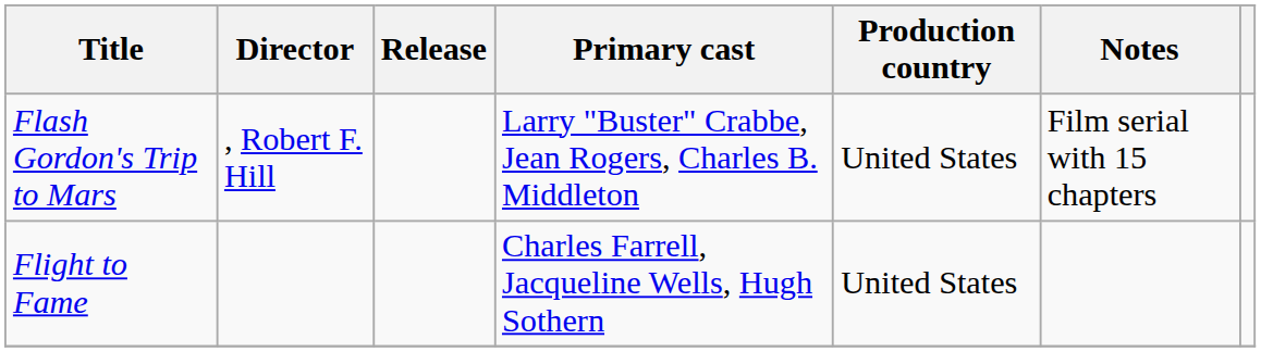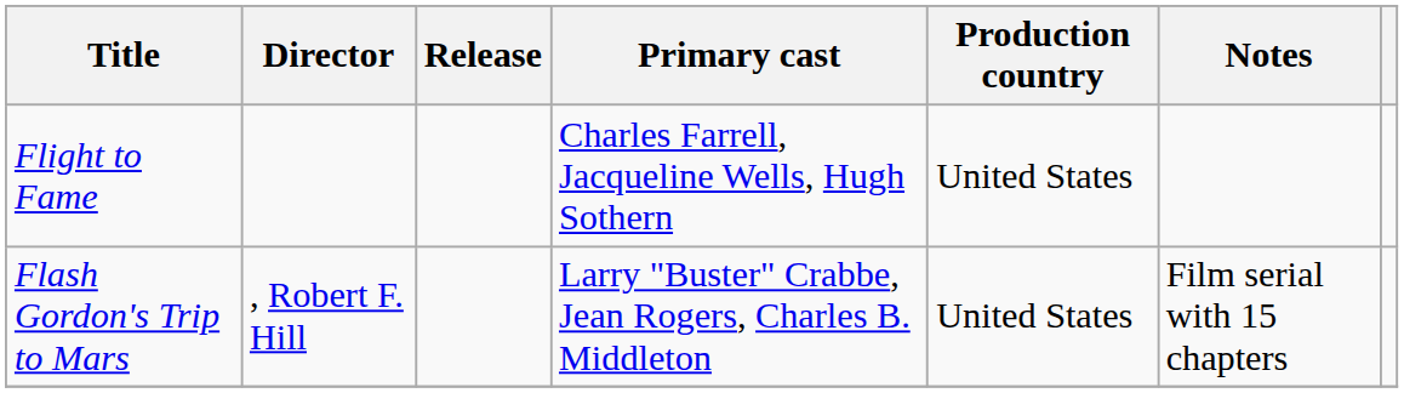rows swapped: Flash Gordon's Trip to Mars <-> Flight to Fame
